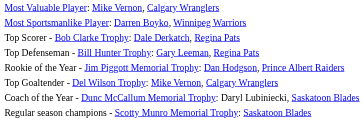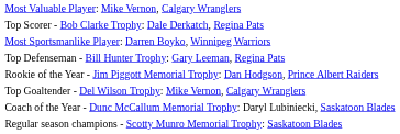row 2 | column 1: Most Sportsmanlike Player: Darren Boyko, Winnipeg Warriors -> Top Scorer - Bob Clarke Trophy: Dale Derkatch, Regina Pats
row 3 | column 1: Top Scorer - Bob Clarke Trophy: Dale Derkatch, Regina Pats -> Most Sportsmanlike Player: Darren Boyko, Winnipeg Warriors
